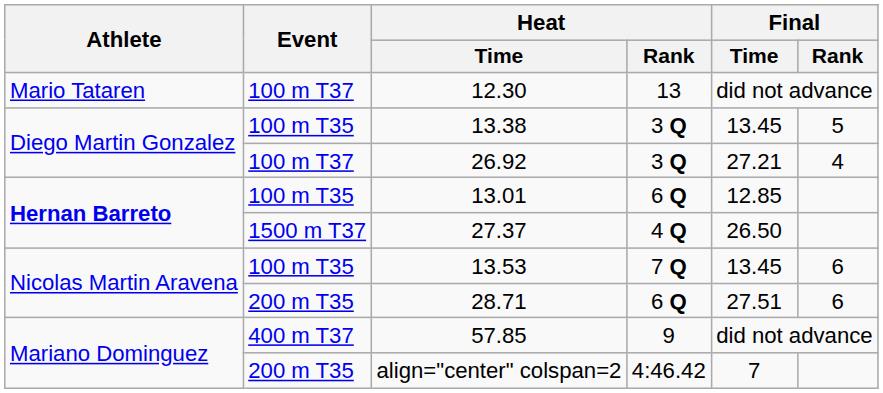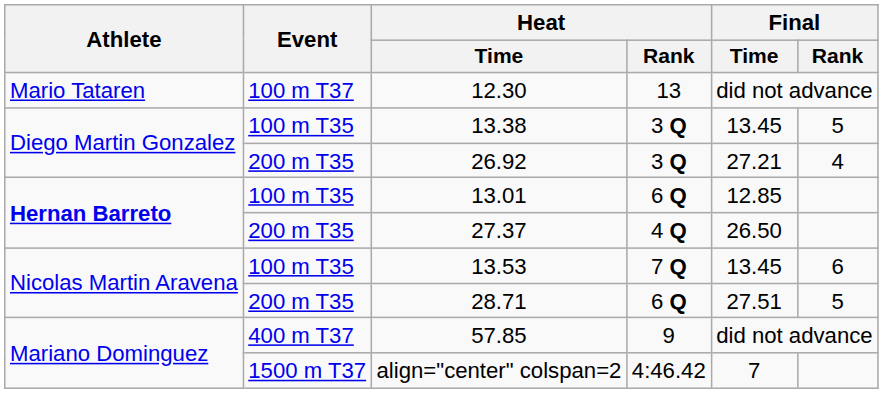26.92 | Event: 100 m T37 -> 200 m T35
27.37 | Event: 1500 m T37 -> 200 m T35
28.71 | Final / Rank: 6 -> 5
align="center" colspan=2 | Event: 200 m T35 -> 1500 m T37
